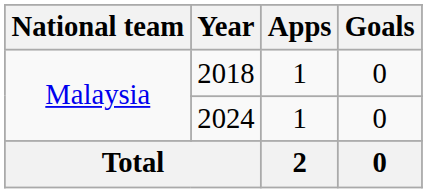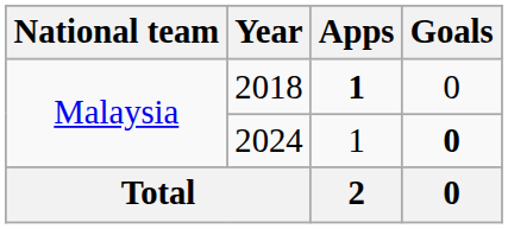2018 | Apps: normal -> bold
2024 | Goals: normal -> bold
